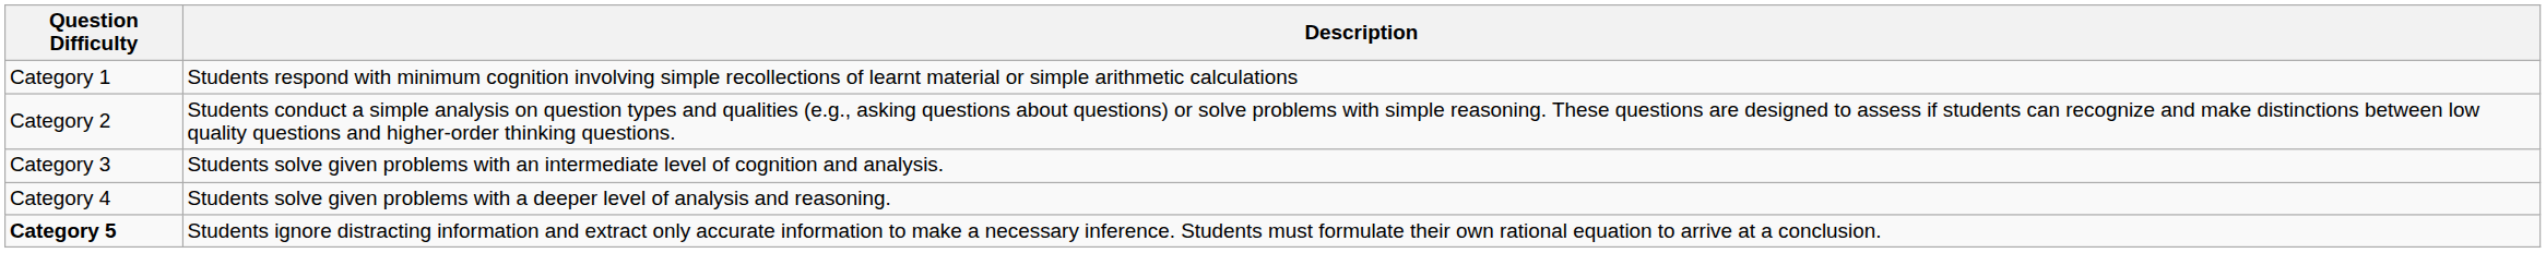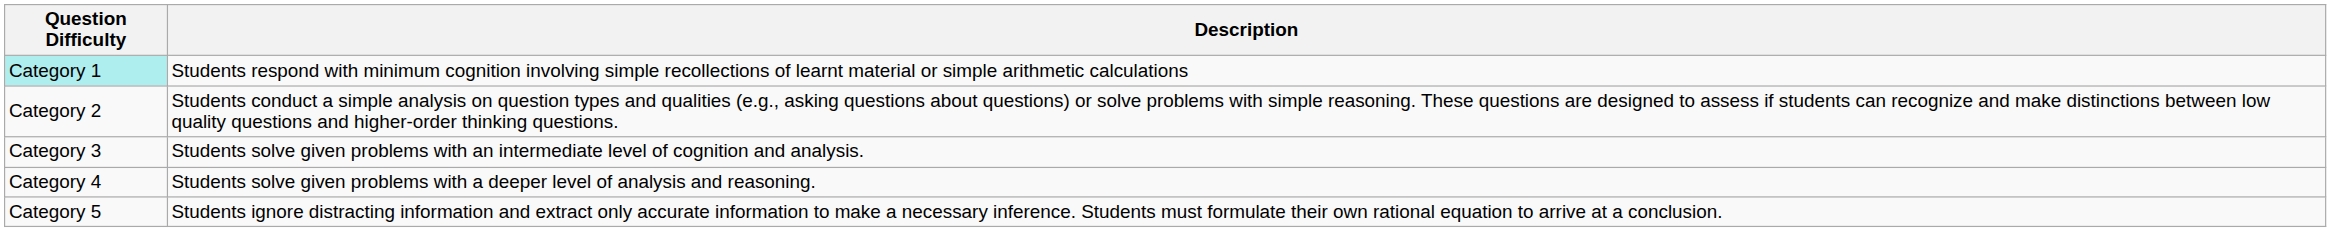Category 1 | Question Difficulty: no background -> paleturquoise background
Category 5 | Question Difficulty: bold -> normal
